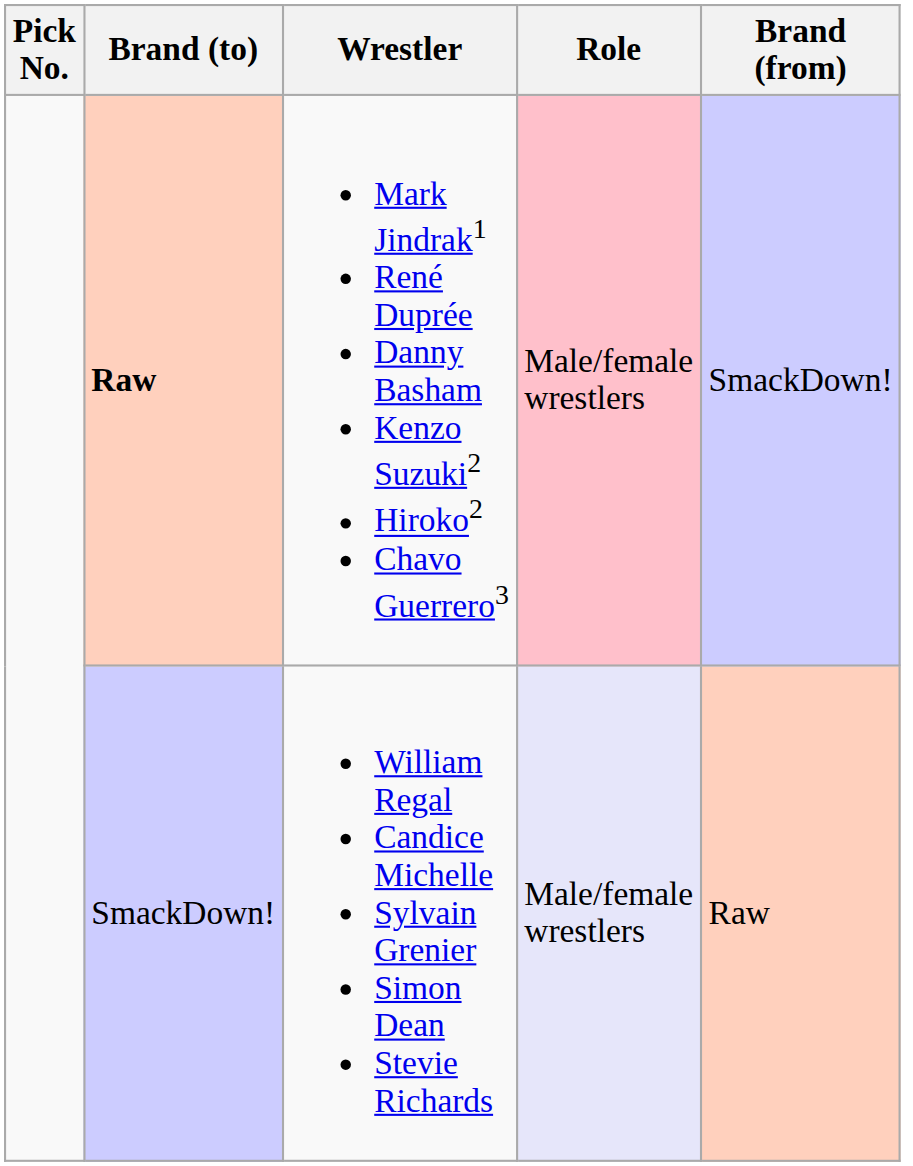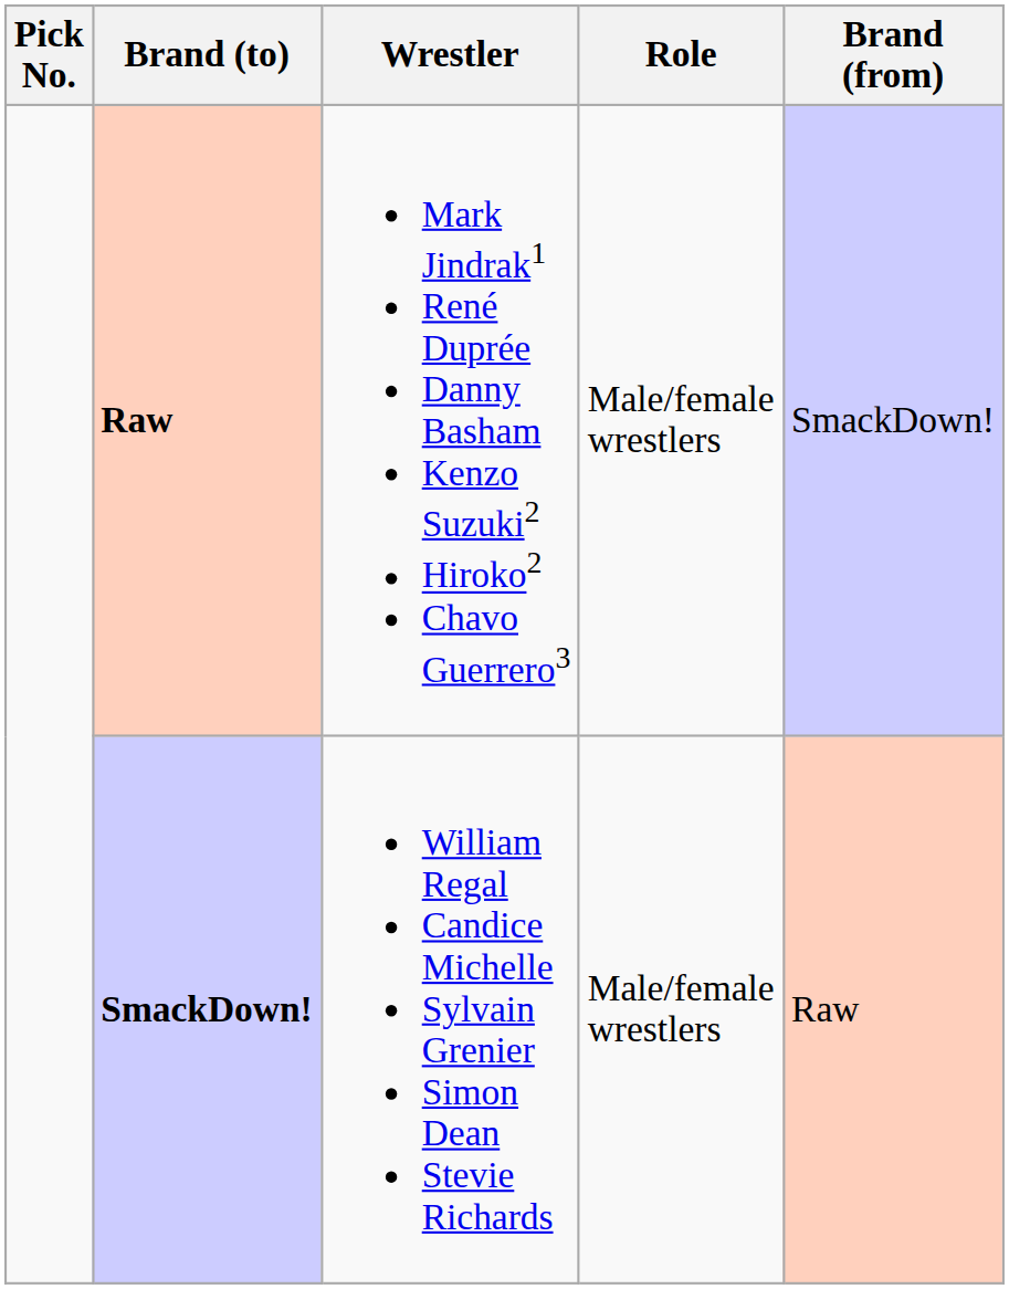row 2 | Role: pink background -> no background
row 3 | Brand (to): normal -> bold
row 3 | Role: lavender background -> no background
